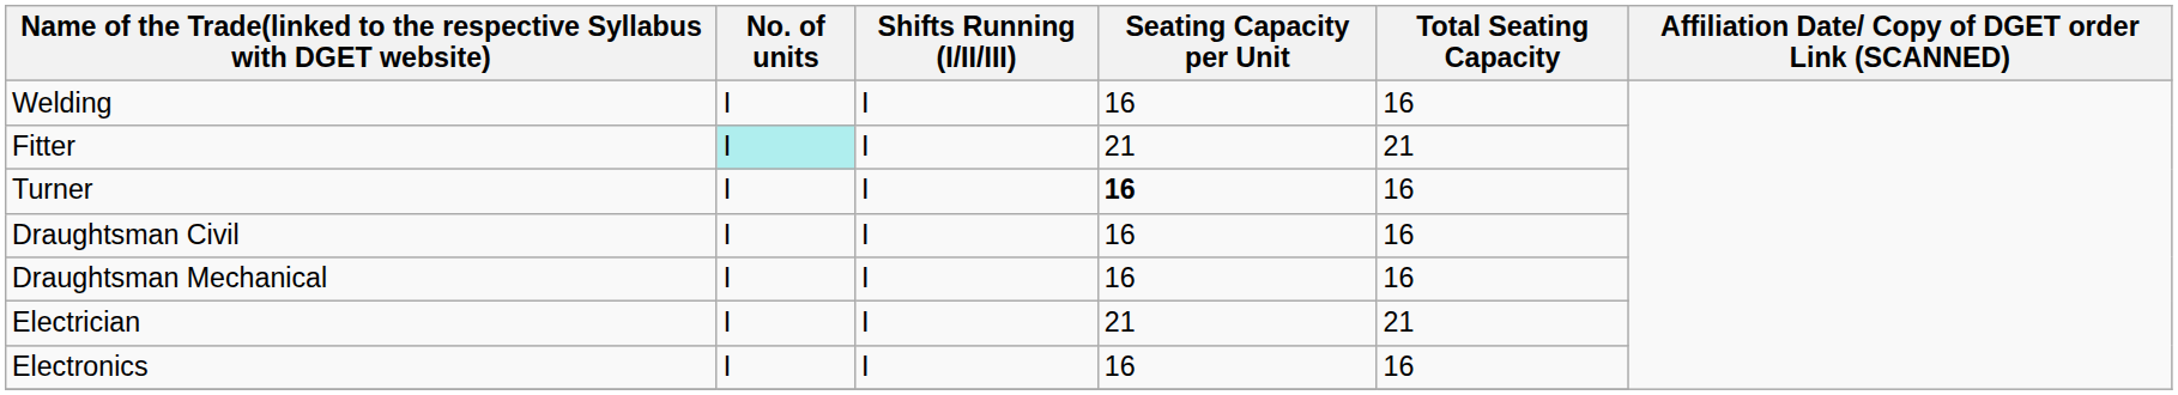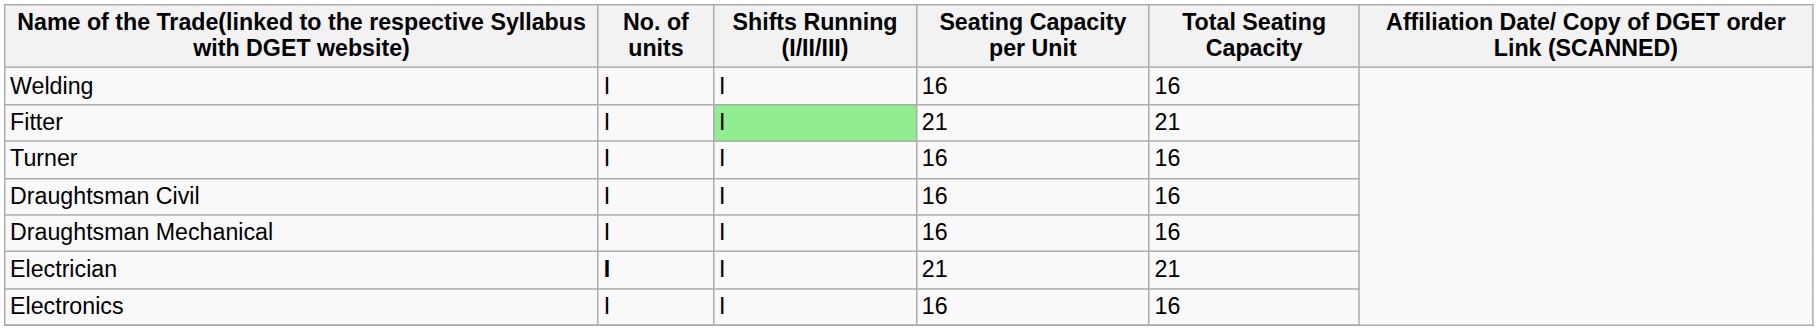Fitter | No. of units: paleturquoise background -> no background
Fitter | Shifts Running (I/II/III): no background -> lightgreen background
Turner | Seating Capacity per Unit: bold -> normal
Electrician | No. of units: normal -> bold
